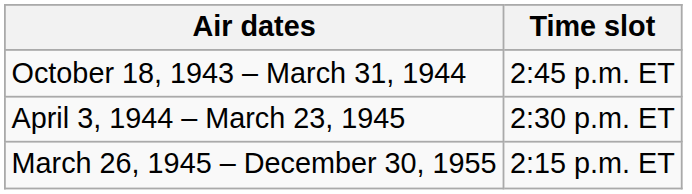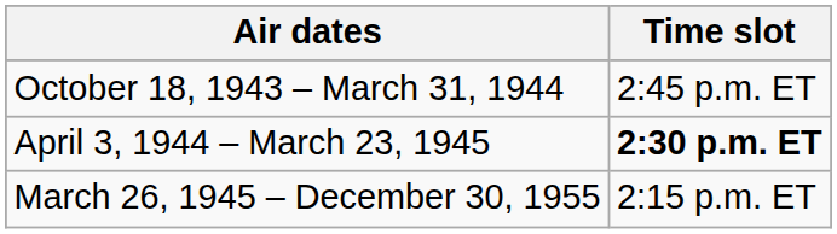April 3, 1944 – March 23, 1945 | Time slot: normal -> bold
